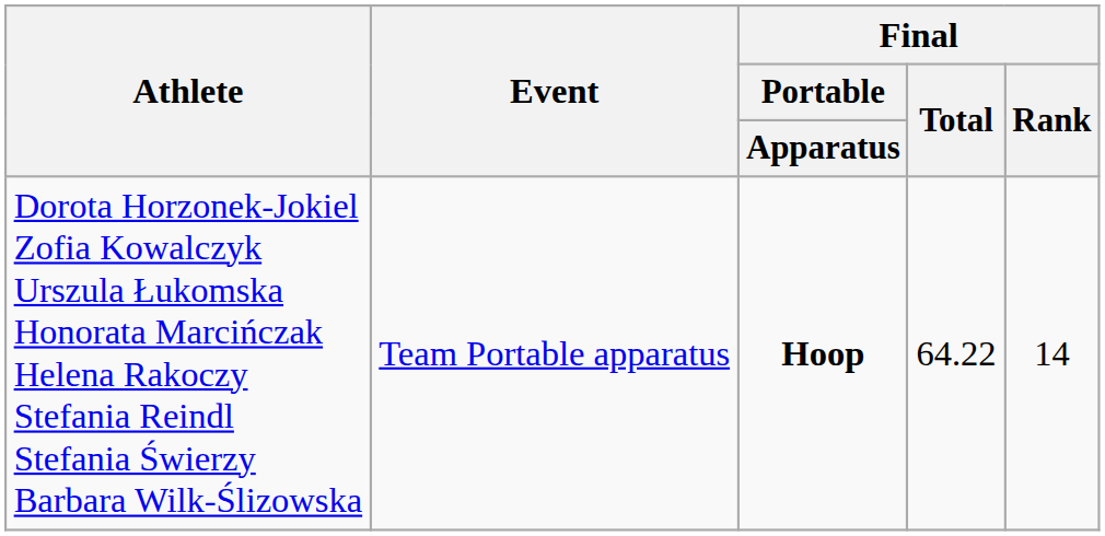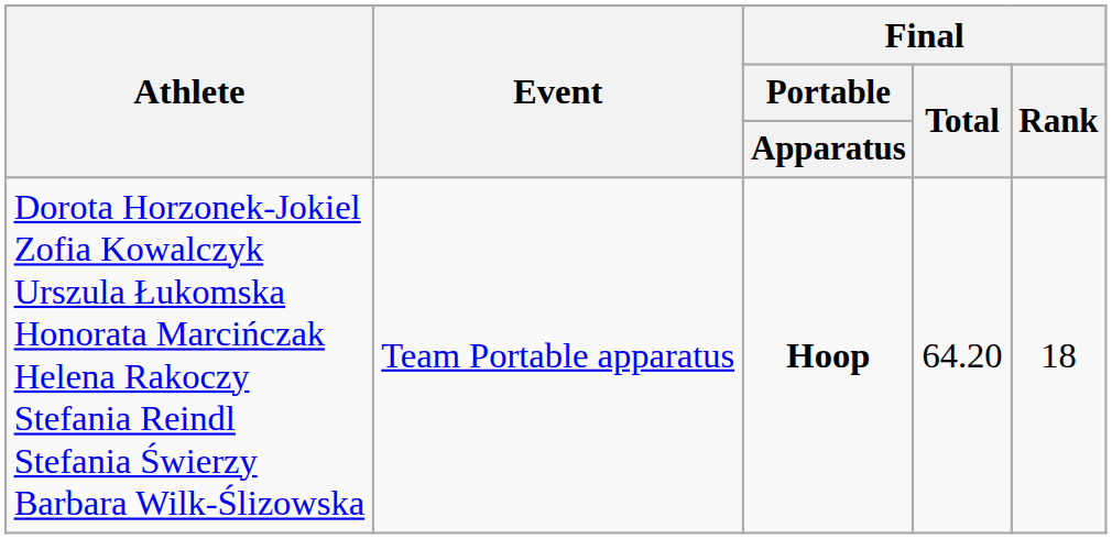row 4 | Final / Total: 64.22 -> 64.20
row 4 | Final / Rank: 14 -> 18
